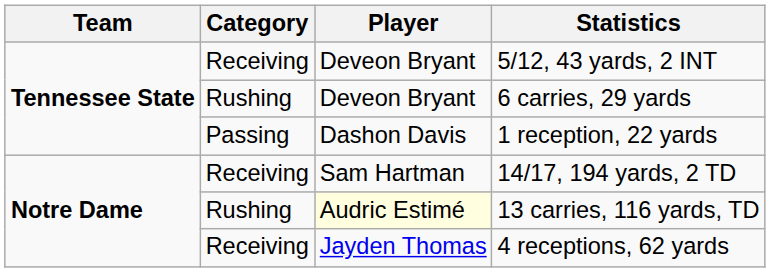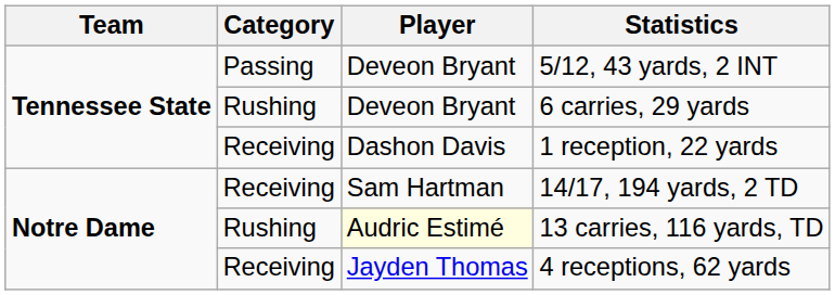5/12, 43 yards, 2 INT | Category: Receiving -> Passing
1 reception, 22 yards | Category: Passing -> Receiving
